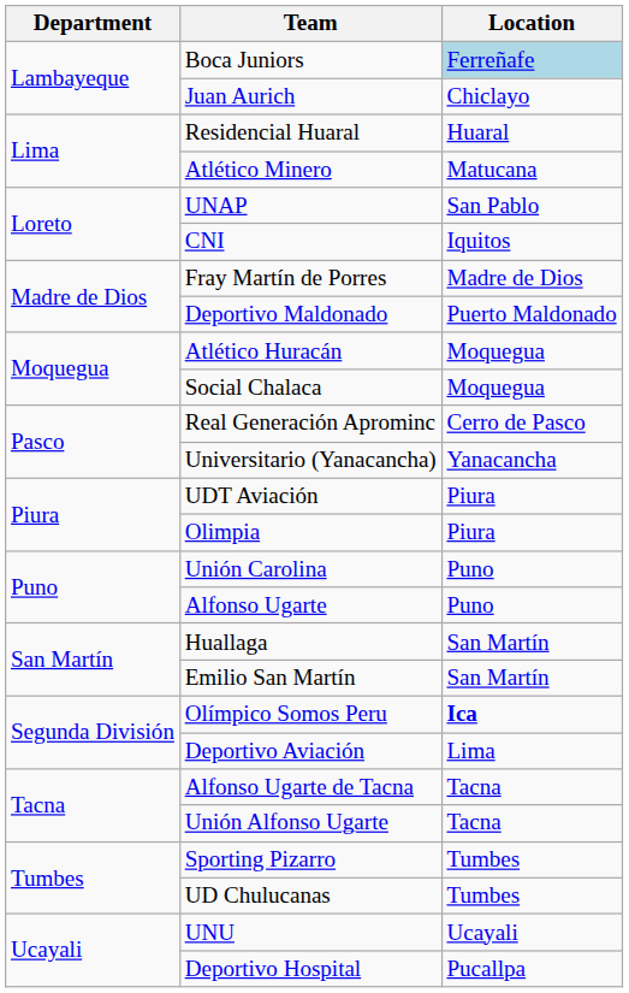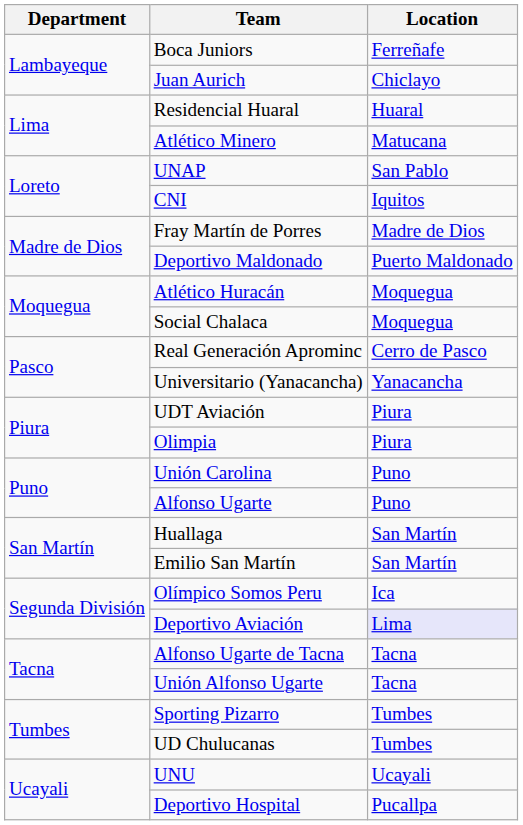Boca Juniors | Location: lightblue background -> no background
Olímpico Somos Peru | Location: bold -> normal
Deportivo Aviación | Location: no background -> lavender background
